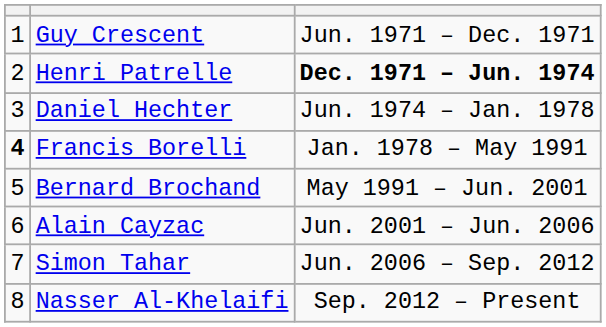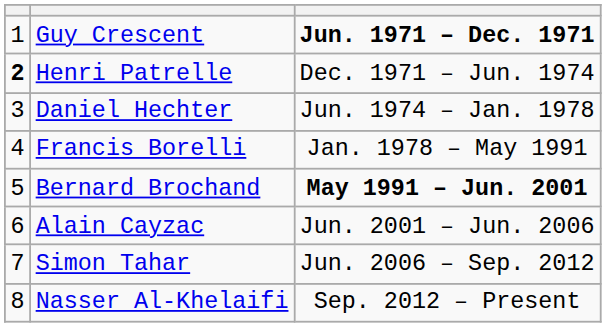Guy Crescent | column 3: normal -> bold
Henri Patrelle | column 1: normal -> bold
Henri Patrelle | column 3: bold -> normal
Francis Borelli | column 1: bold -> normal
Bernard Brochand | column 3: normal -> bold
